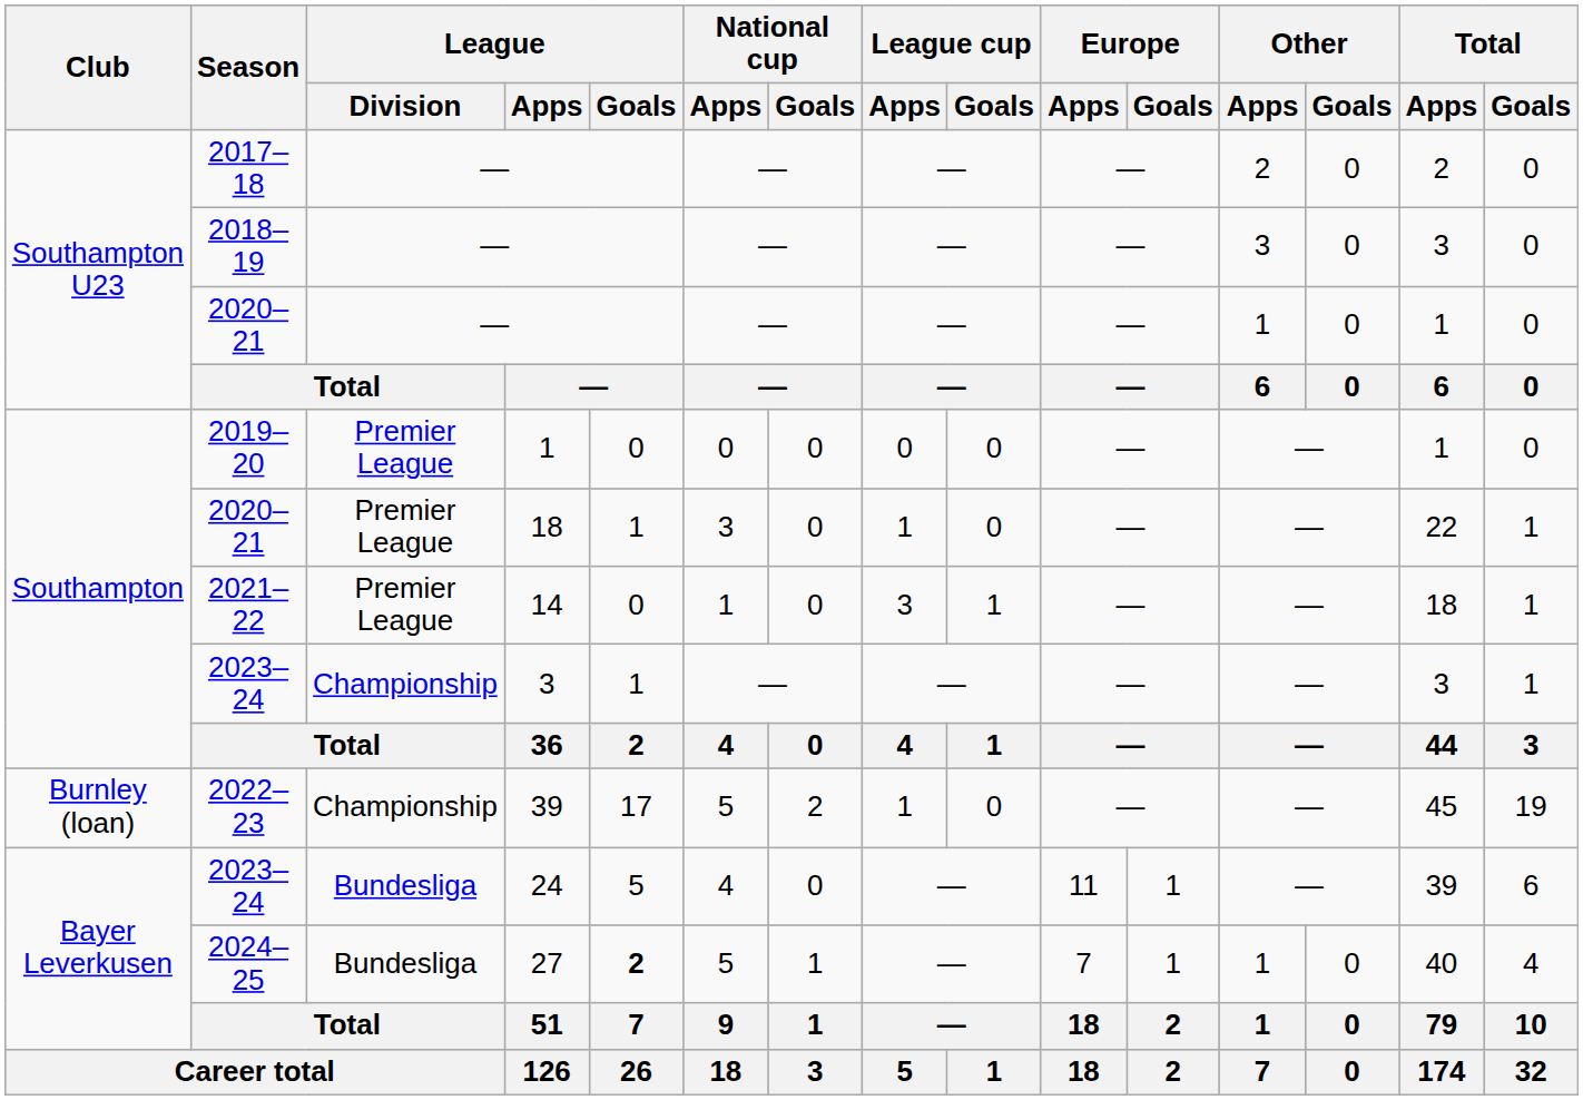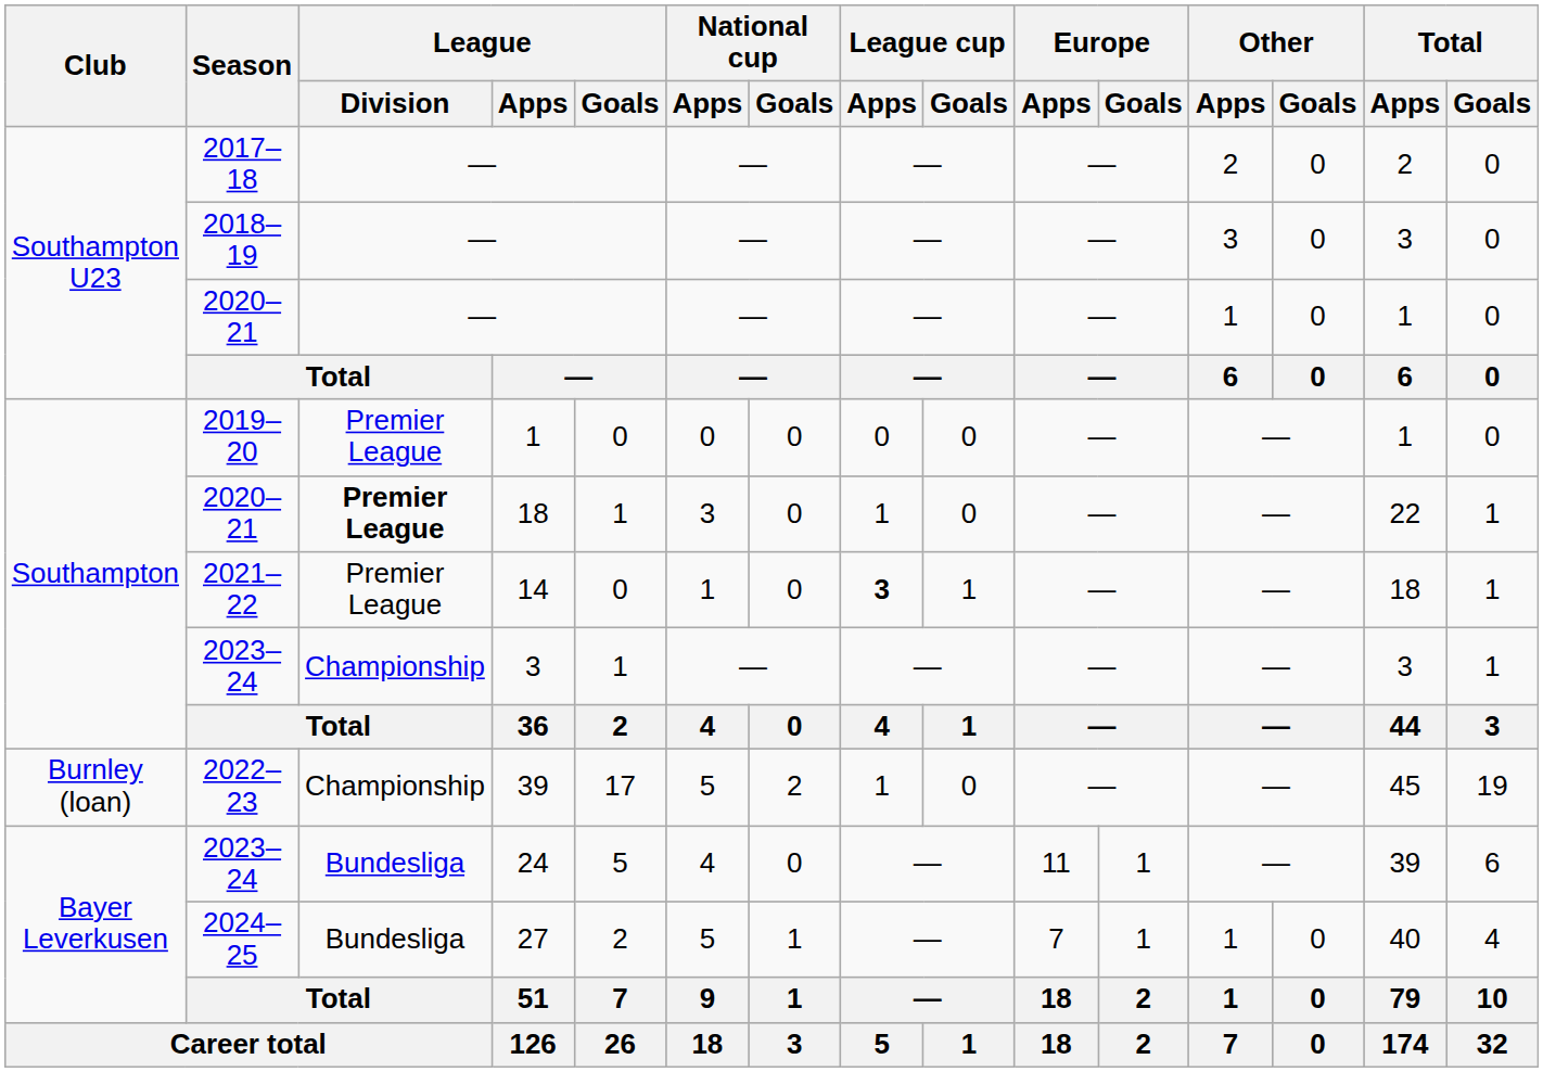2020–21 / 18 | League / Division: normal -> bold
2021–22 | League cup / Apps: normal -> bold
2024–25 | League / Goals: bold -> normal
